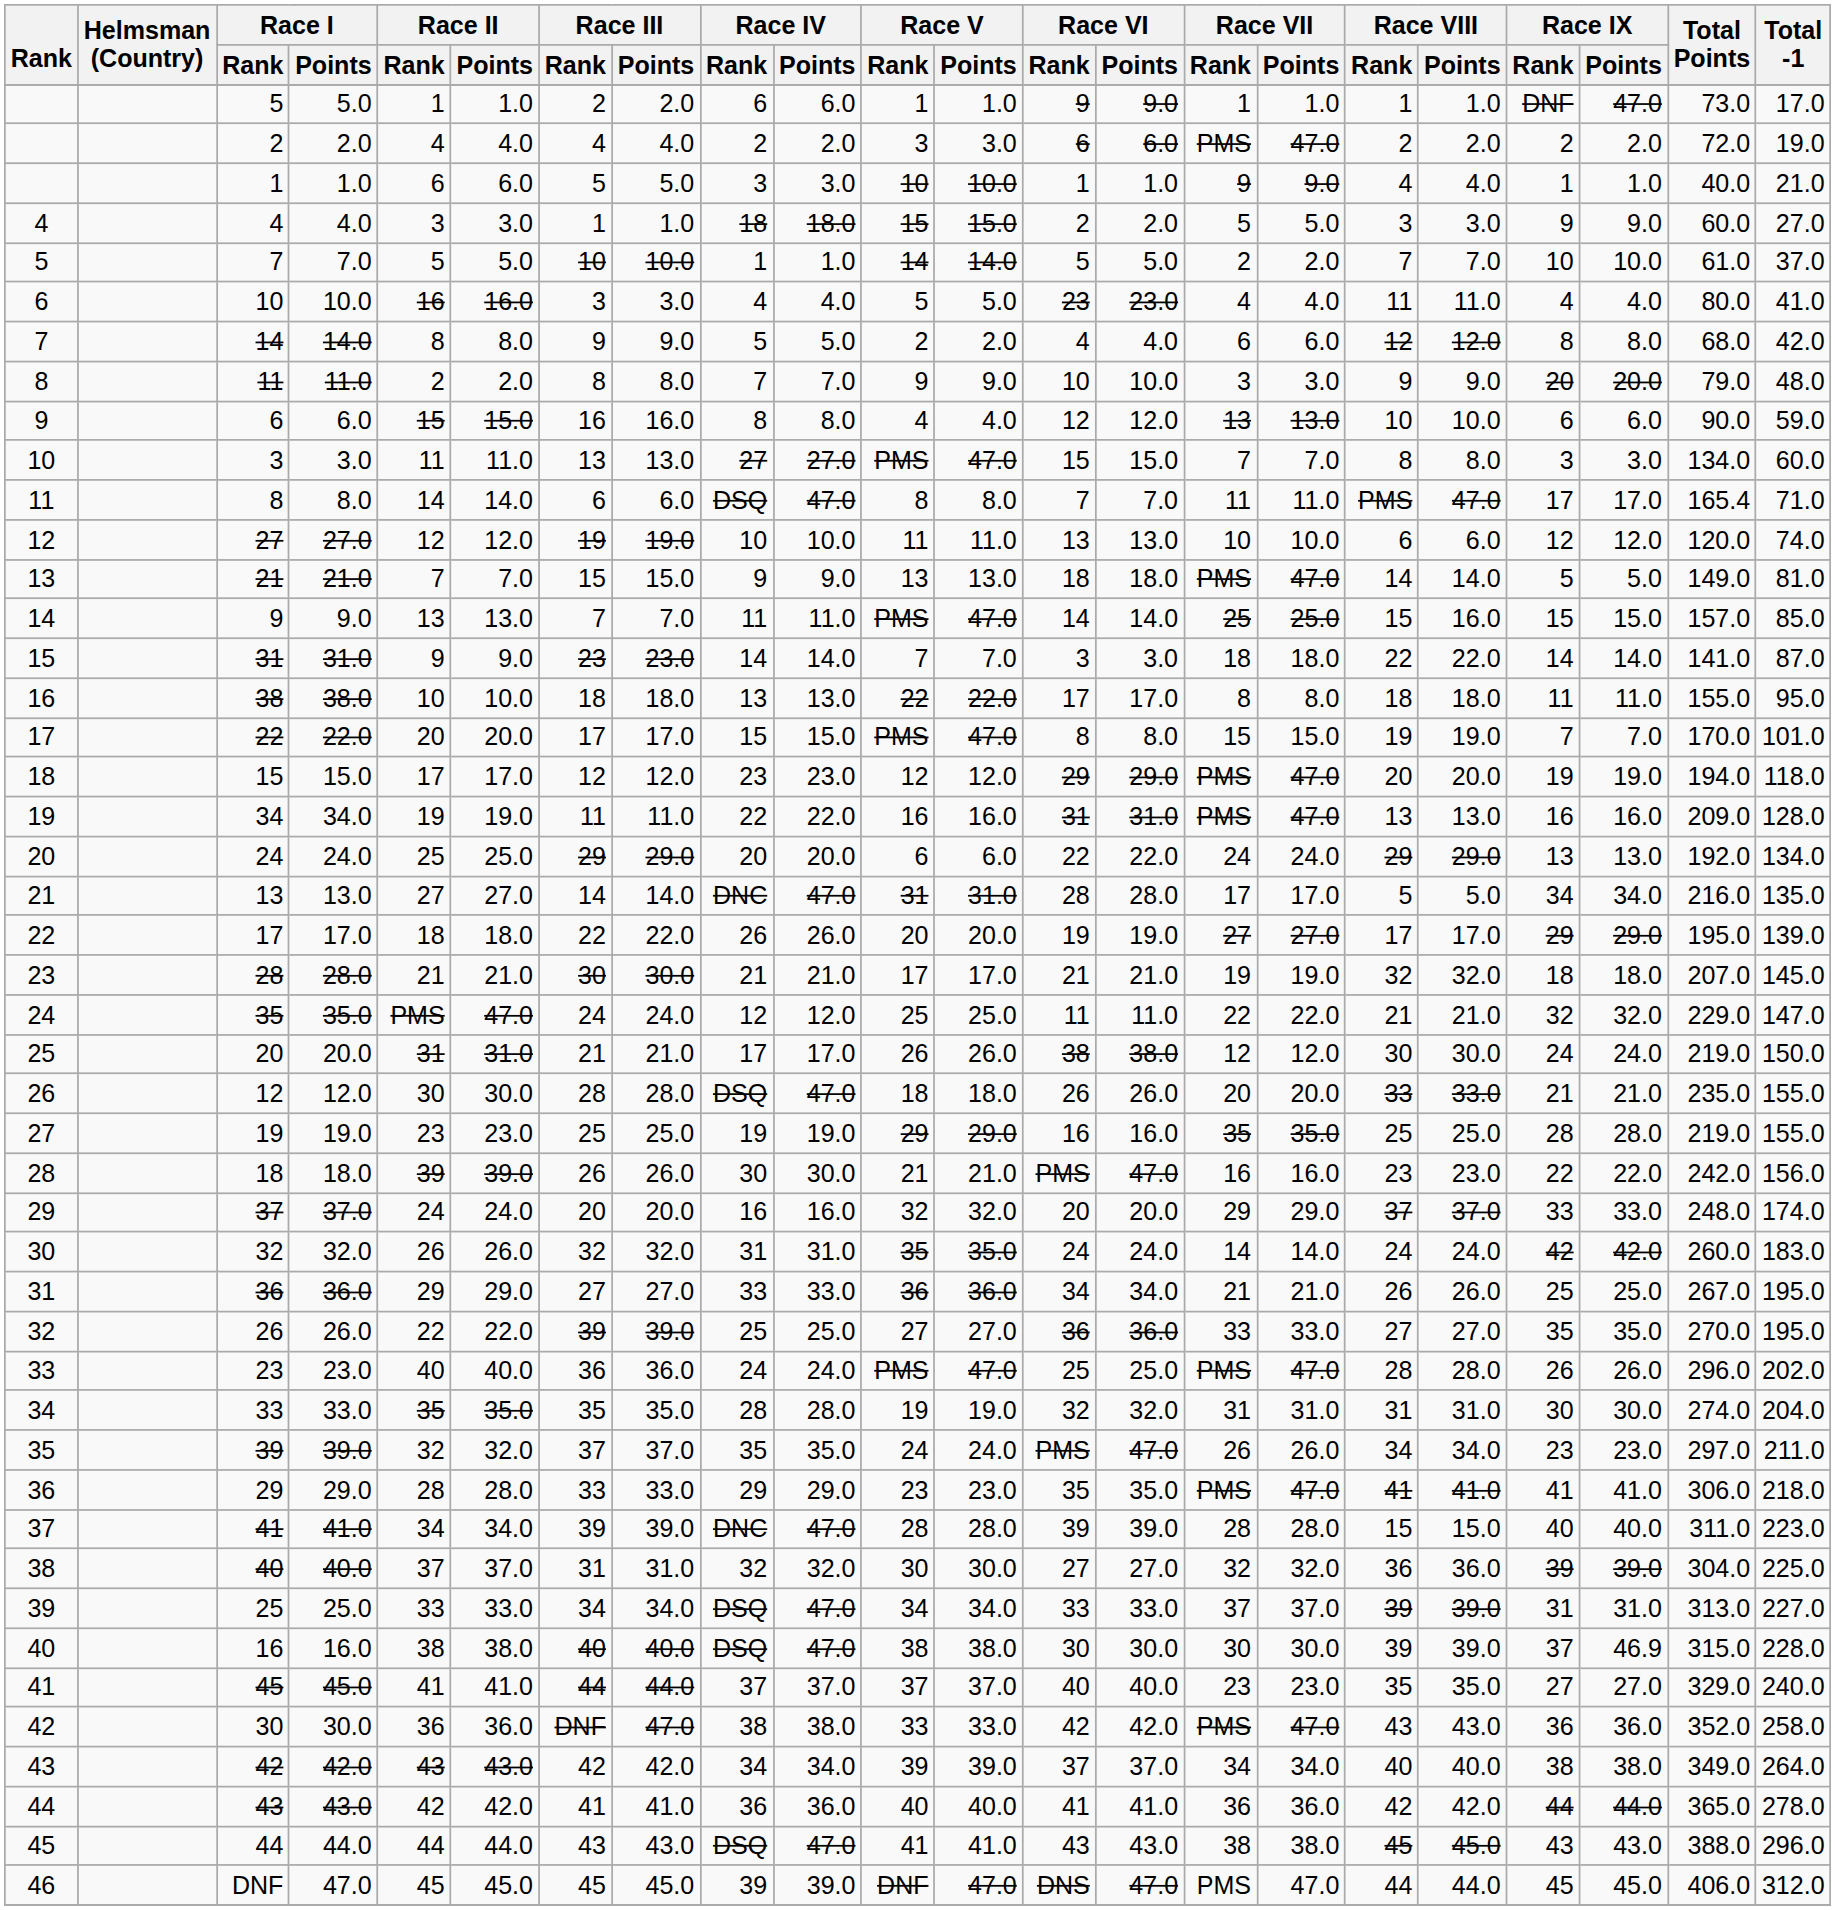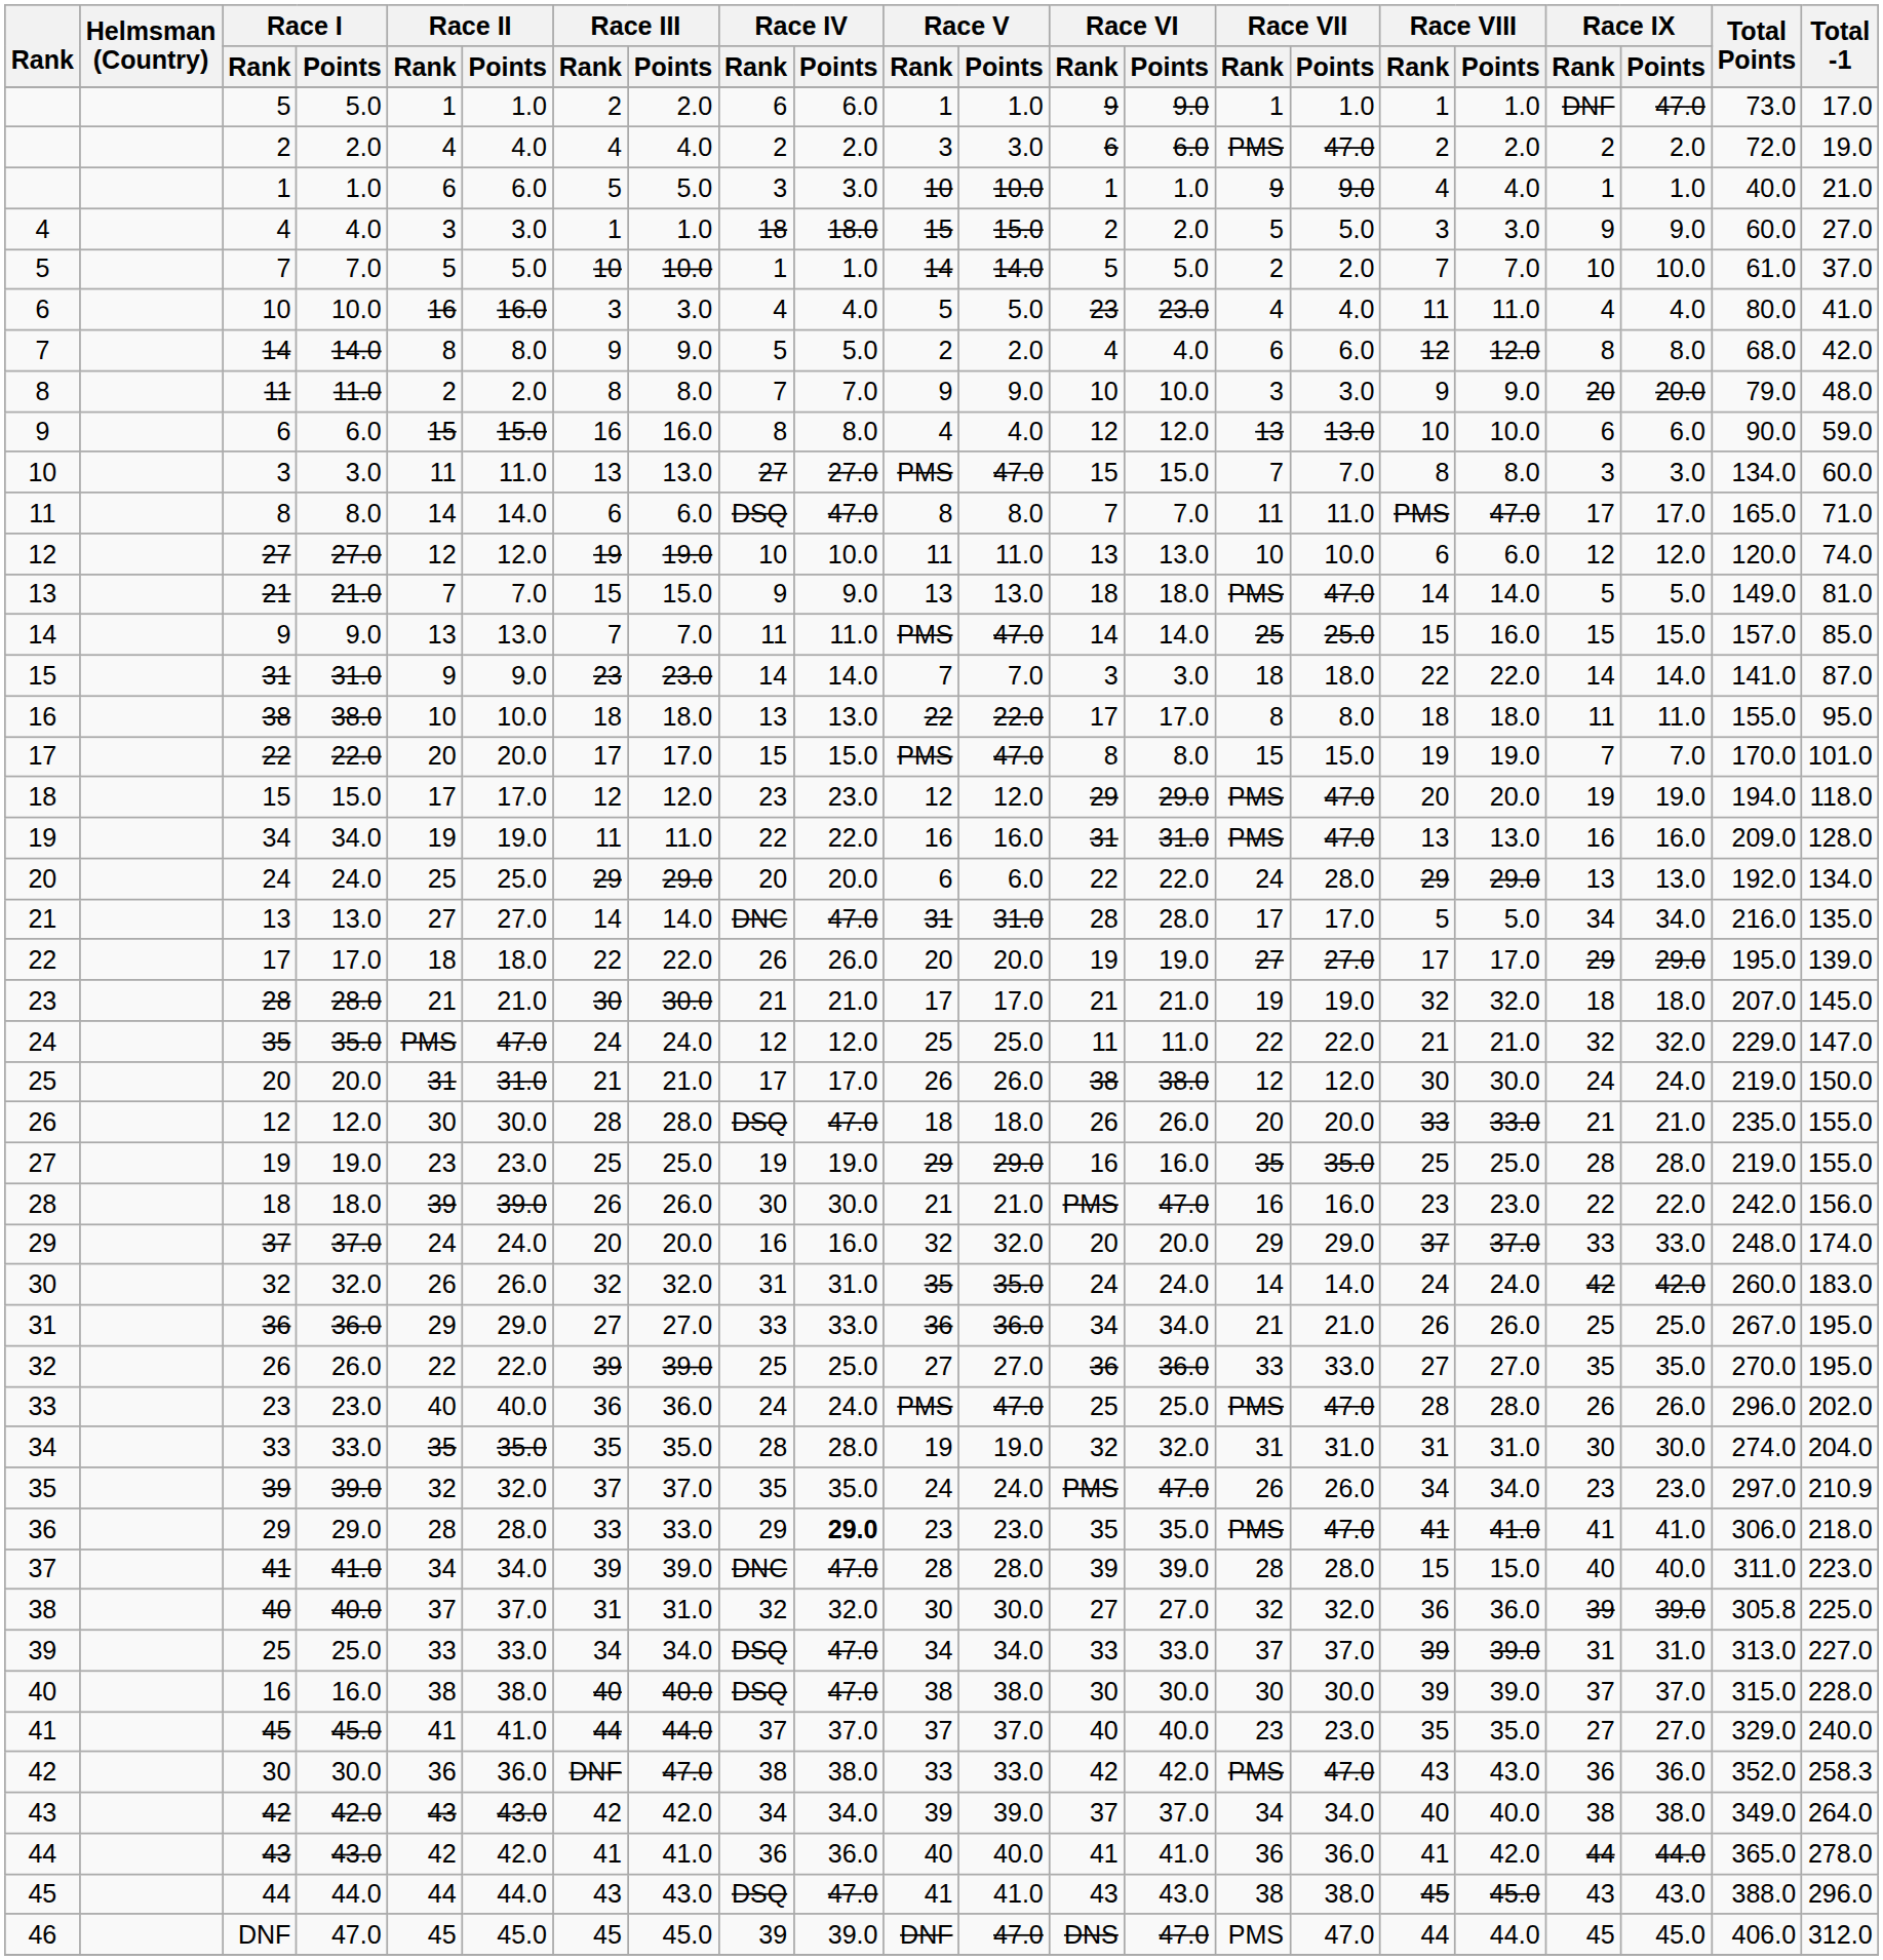row 13 | Total Points: 165.4 -> 165.0
row 22 | Race VII / Points: 24.0 -> 28.0
row 37 | Total -1: 211.0 -> 210.9
row 38 | Race IV / Points: normal -> bold
row 40 | Total Points: 304.0 -> 305.8
row 42 | Race IX / Points: 46.9 -> 37.0
row 44 | Total -1: 258.0 -> 258.3
row 46 | Race VIII / Rank: 42 -> 41
